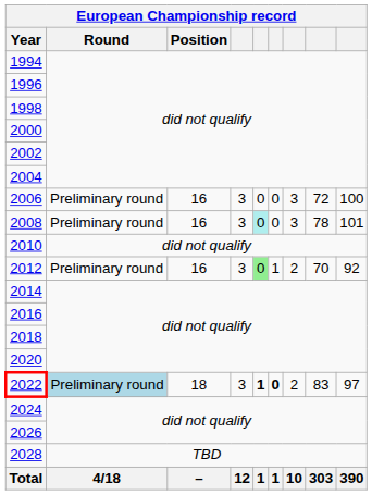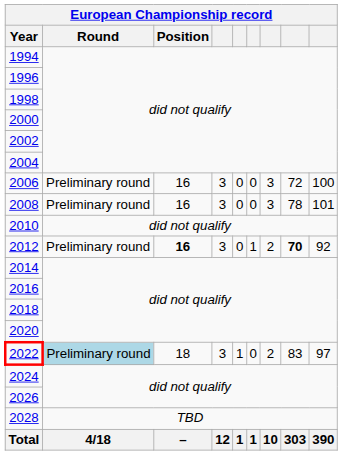2008 | column 5: paleturquoise background -> no background
2012 | Position: normal -> bold
2012 | column 5: lightgreen background -> no background
2012 | column 8: normal -> bold
2022 | column 5: bold -> normal
2022 | column 6: bold -> normal
